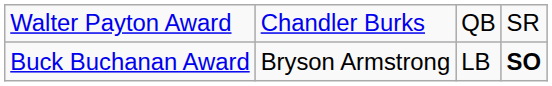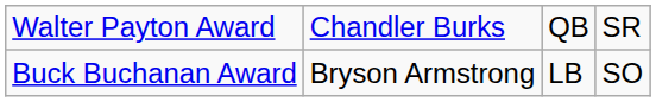Buck Buchanan Award | column 4: bold -> normal
